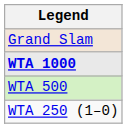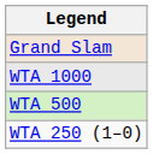row 3 | column 1: bold -> normal
